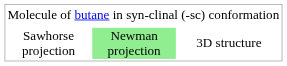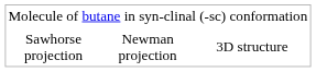Sawhorse projection | column 2: lightgreen background -> no background
